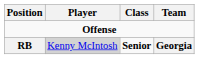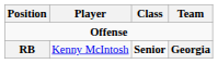RB | Player: lightgrey background -> no background
